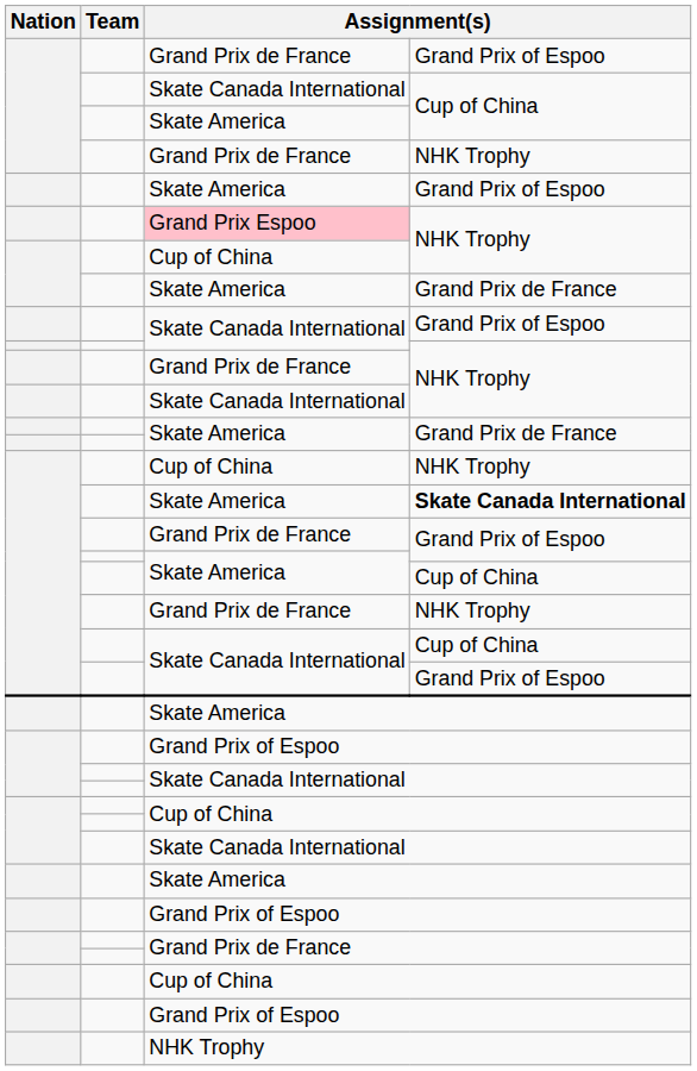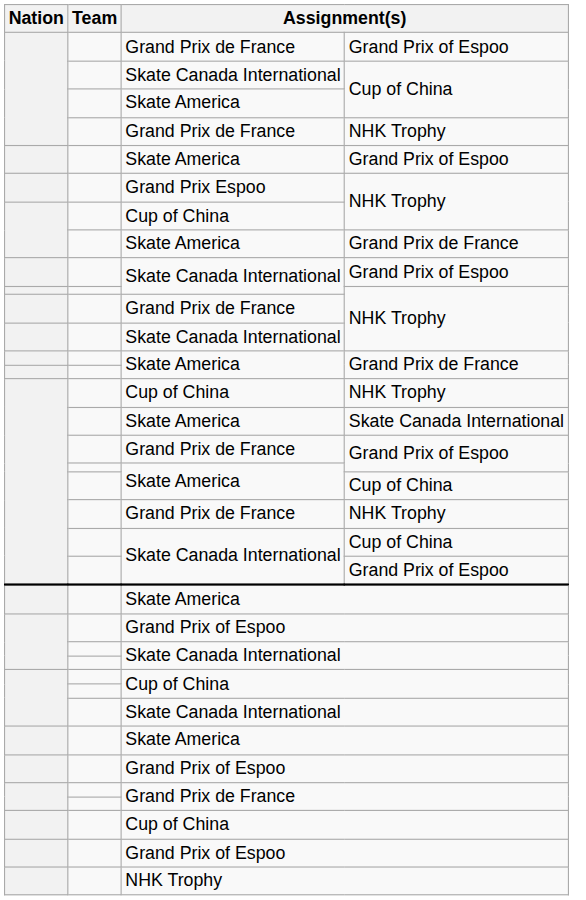Grand Prix Espoo | column 3: pink background -> no background
Skate America / Skate Canada International | column 4: bold -> normal
